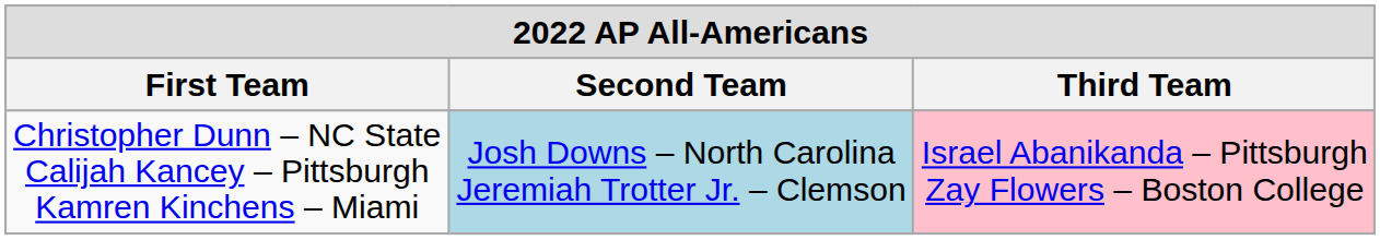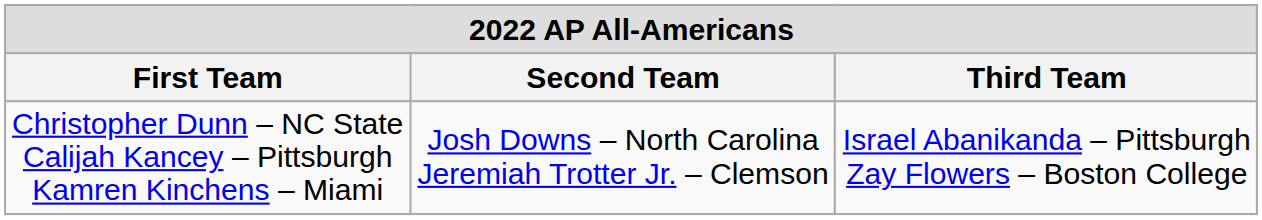row 3 | Second Team: lightblue background -> no background
row 3 | Third Team: pink background -> no background
